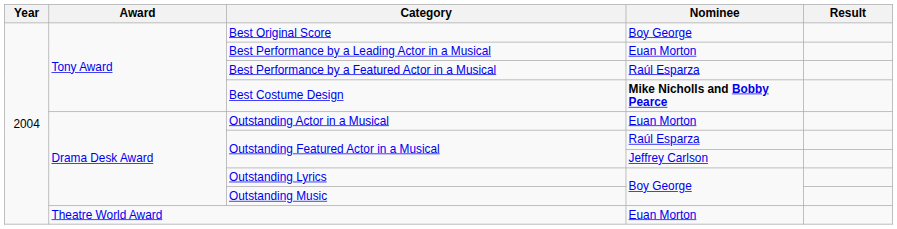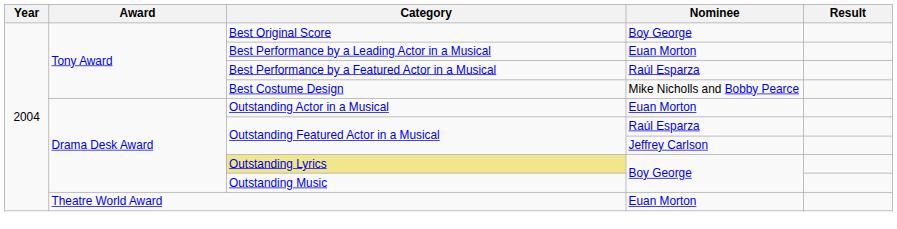Best Costume Design | Nominee: bold -> normal
Outstanding Lyrics | Category: no background -> khaki background
